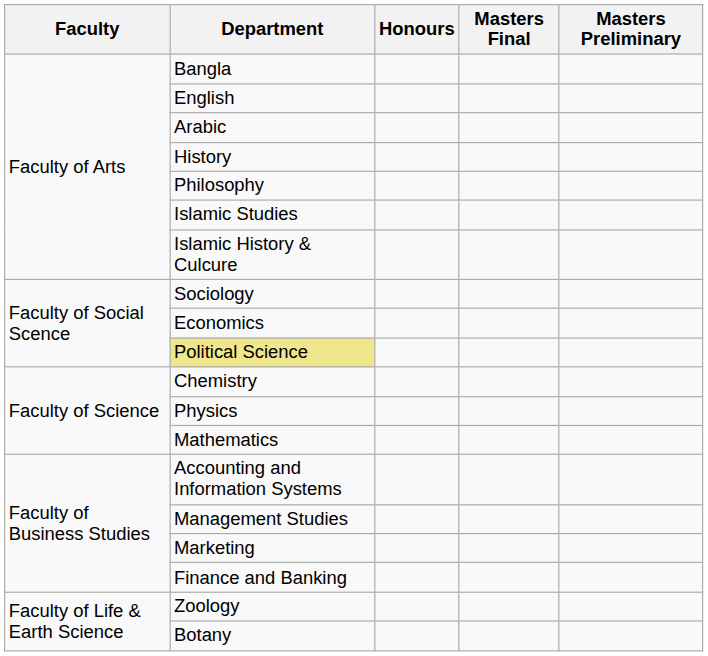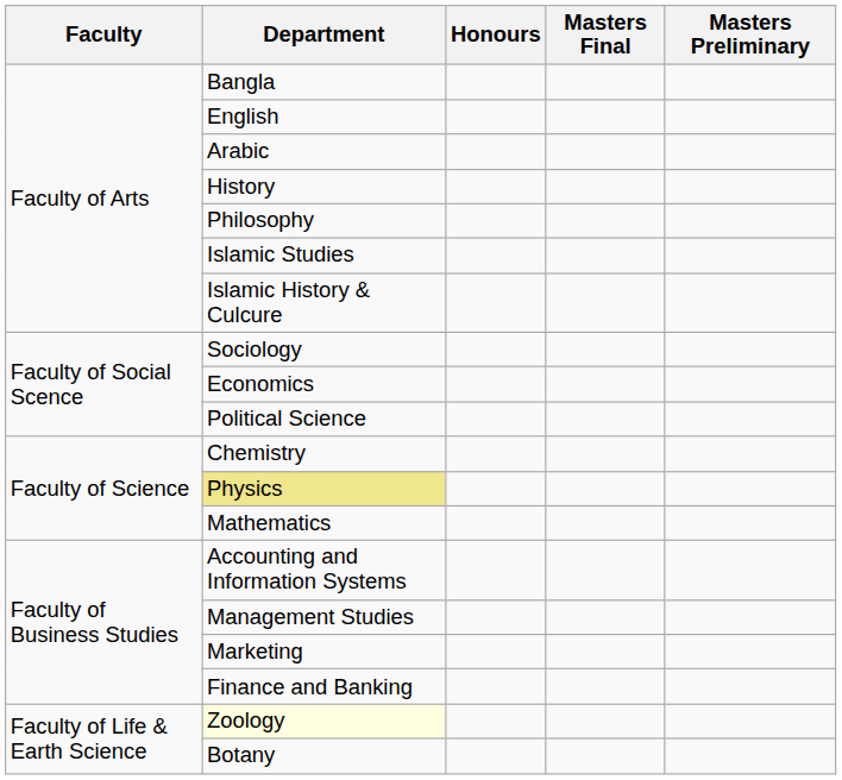Political Science | Department: khaki background -> no background
Physics | Department: no background -> khaki background
Zoology | Department: no background -> lightyellow background
